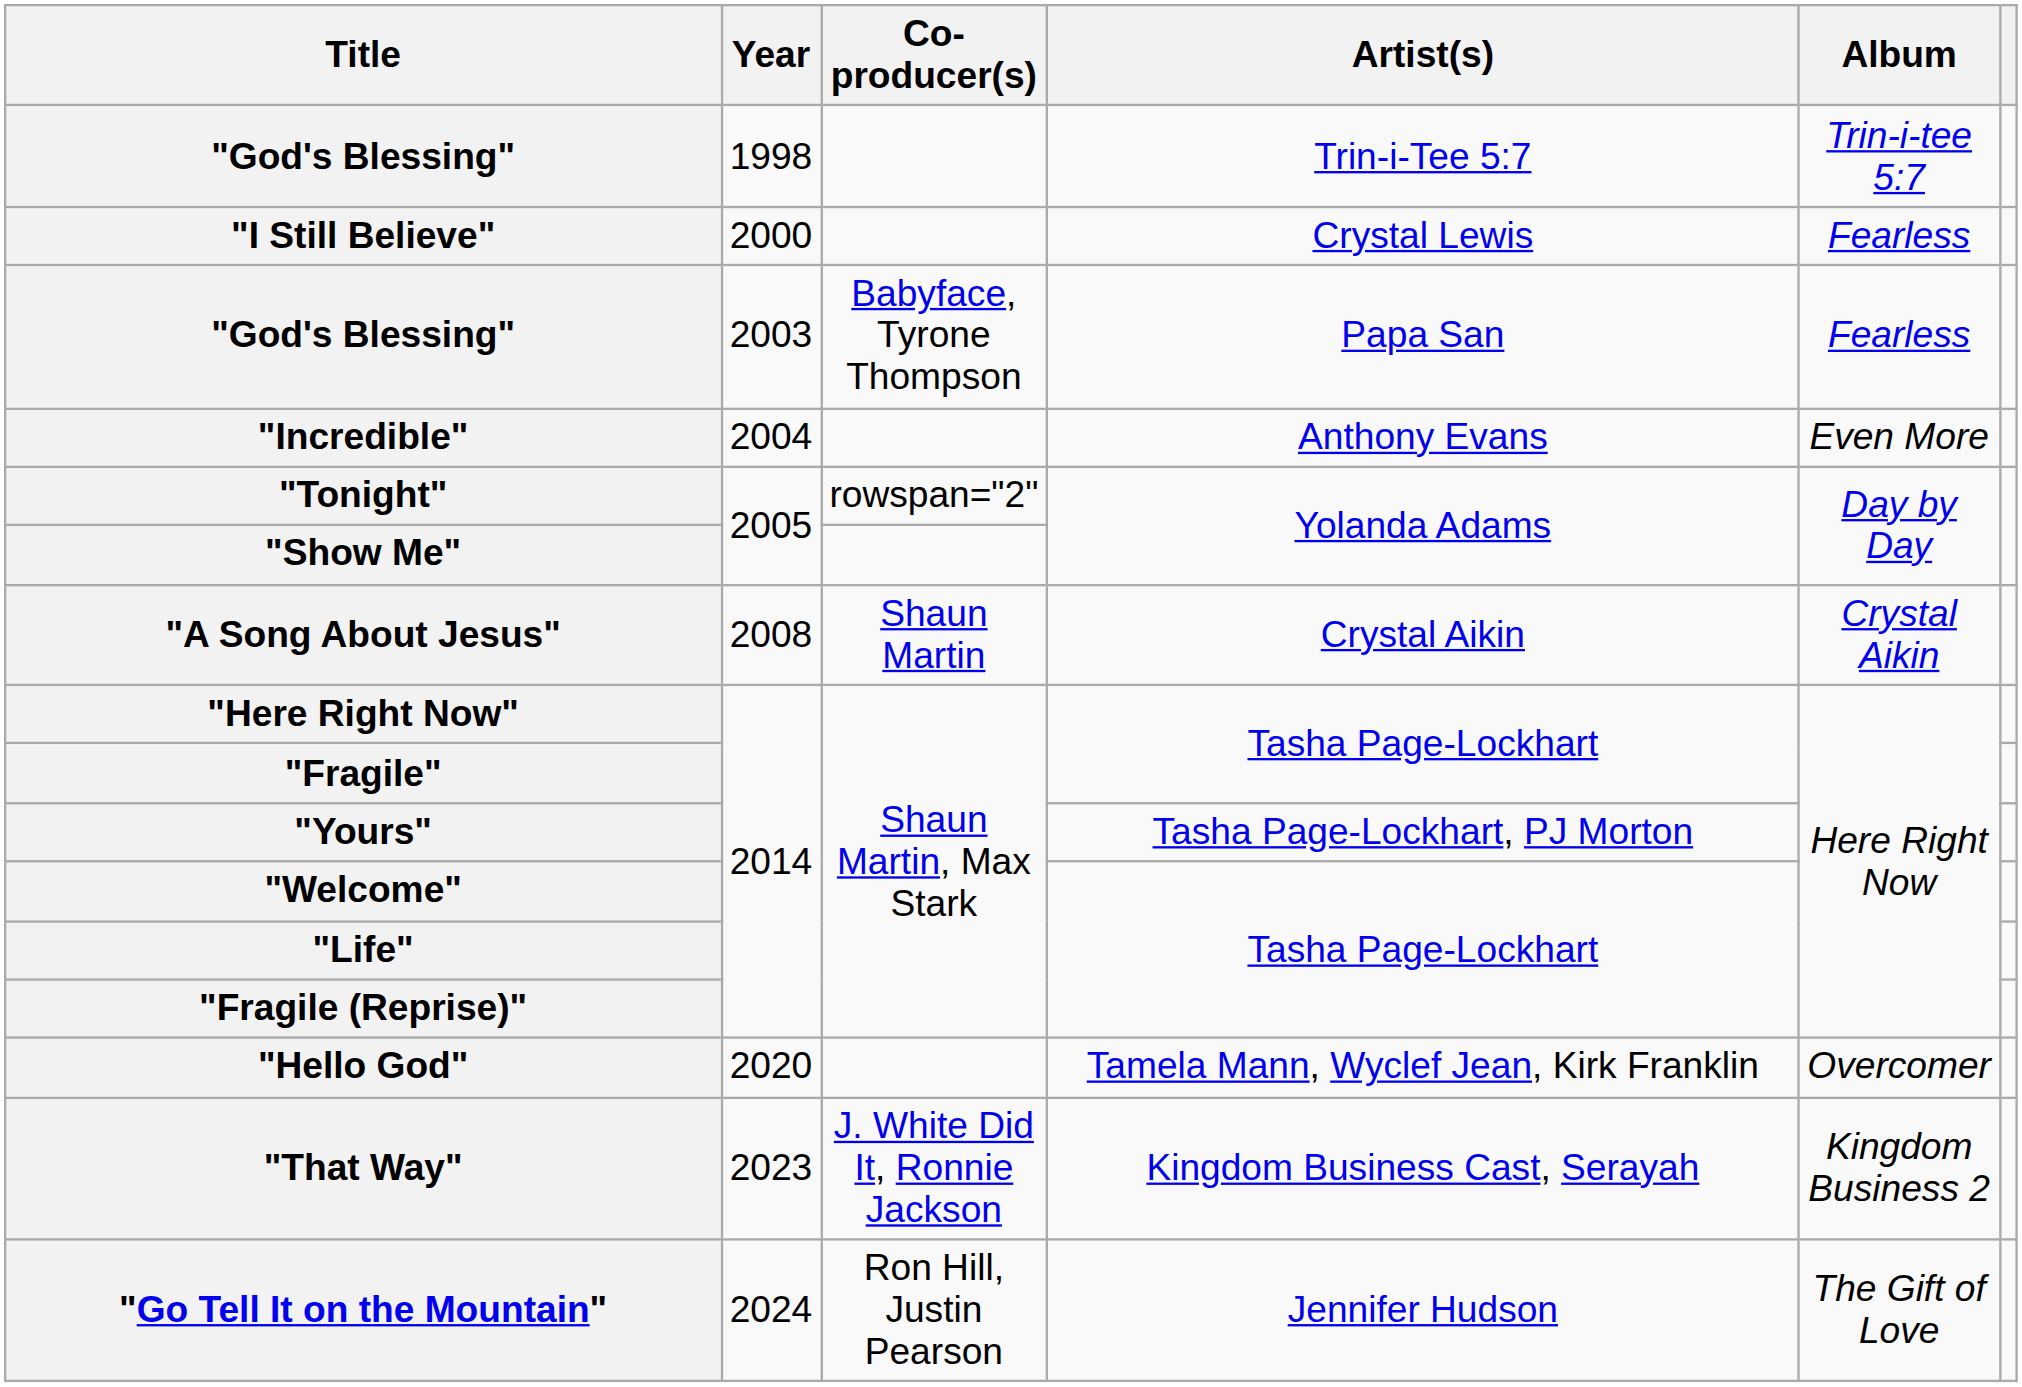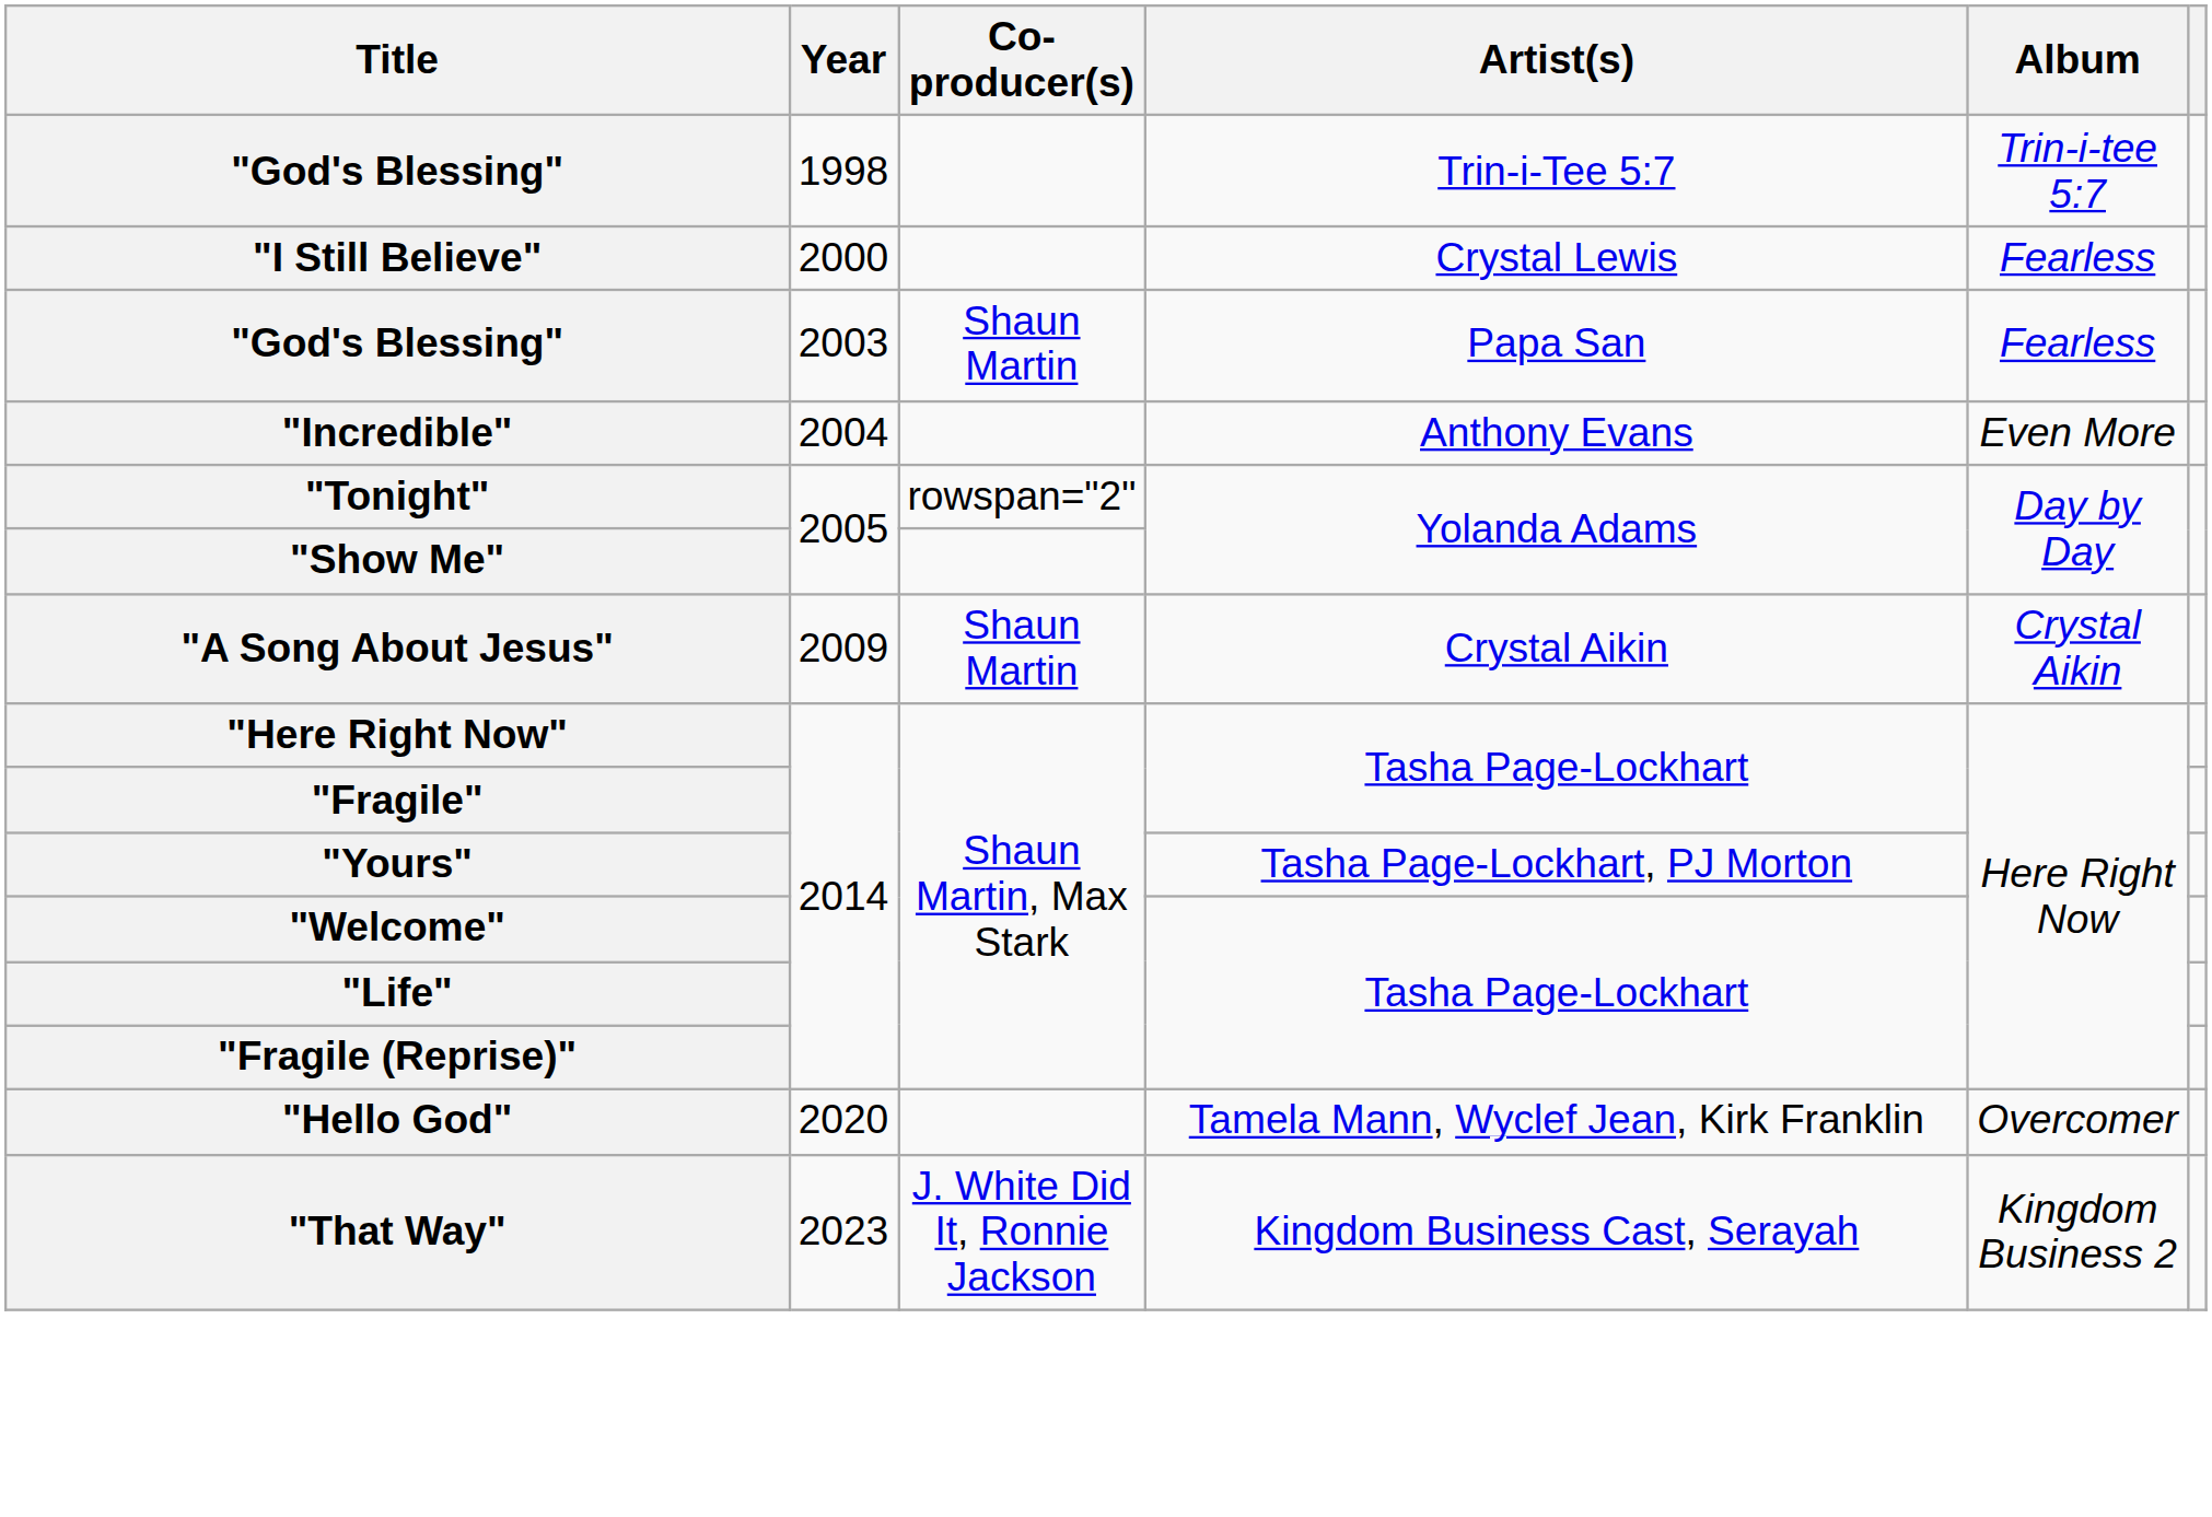"God's Blessing" / Papa San | Co-producer(s): Babyface, Tyrone Thompson -> Shaun Martin
"A Song About Jesus" | Year: 2008 -> 2009
- row: "Go Tell It on the Mountain" | 2024 | Ron Hill, Justin Pearson | Jennifer Hudson | The Gift of Love
